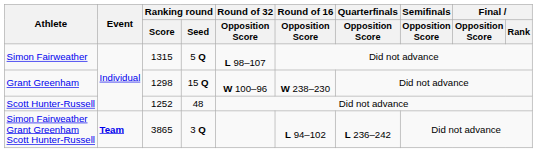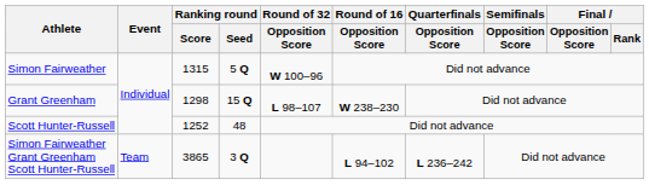Simon Fairweather | Round of 32 / Opposition Score: L 98–107 -> W 100–96
Grant Greenham | Round of 32 / Opposition Score: W 100–96 -> L 98–107
Simon Fairweather Grant Greenham Scott Hunter-Russell | Event: bold -> normal
